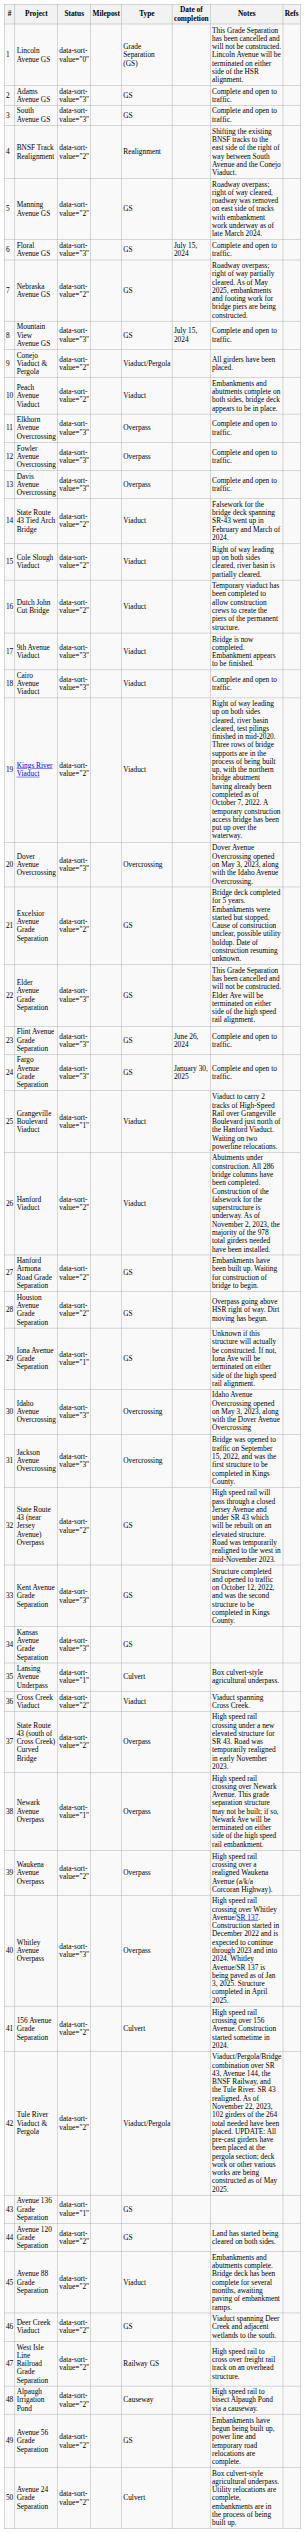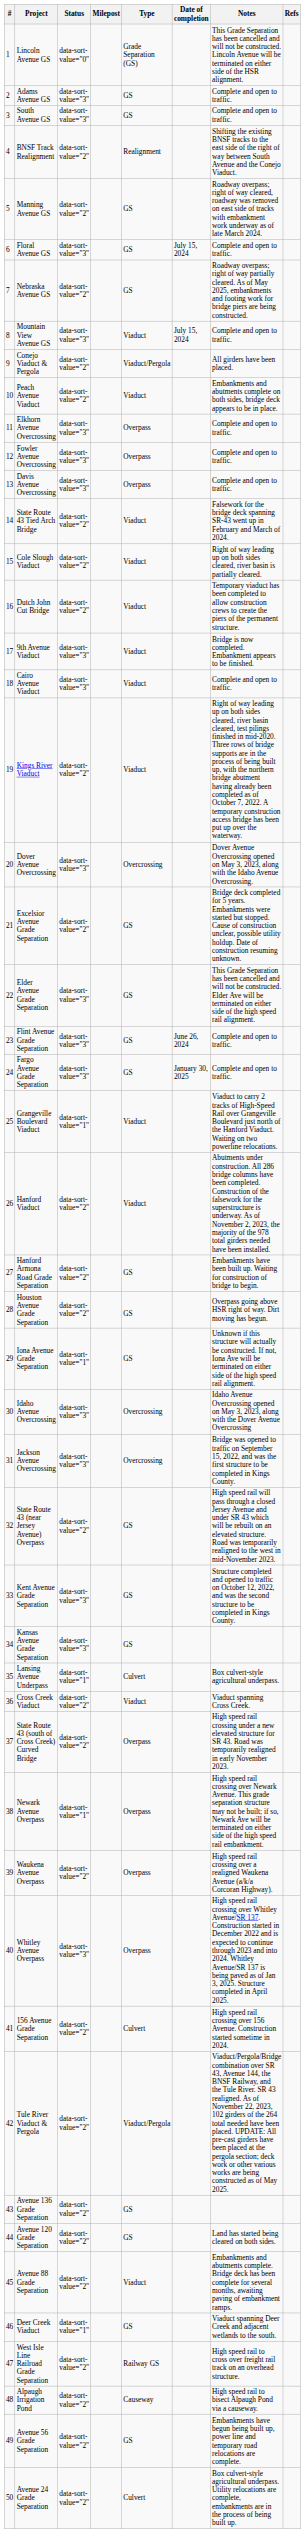Mountain View Avenue GS | Type: GS -> Viaduct
Avenue 136 Grade Separation | Status: data-sort-value="1" -> data-sort-value="2"
Deer Creek Viaduct | Status: data-sort-value="2" -> data-sort-value="1"
